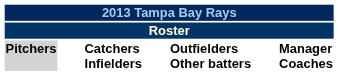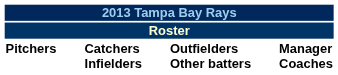Pitchers | column 1: lightgrey background -> no background
